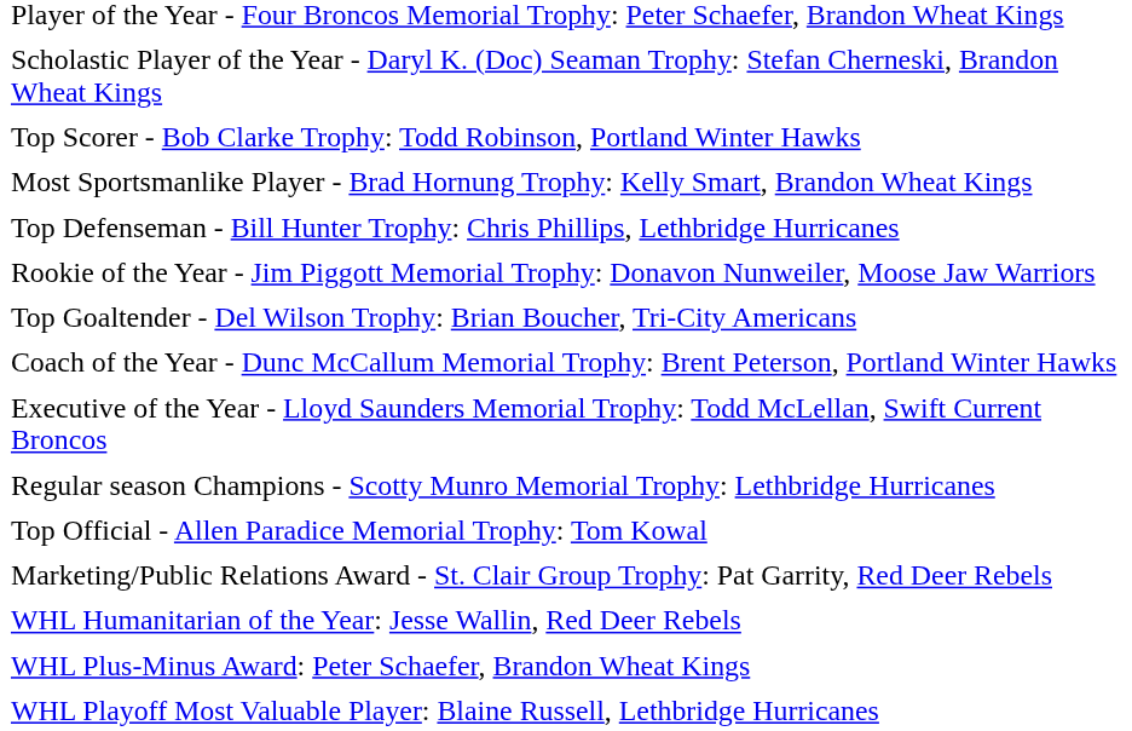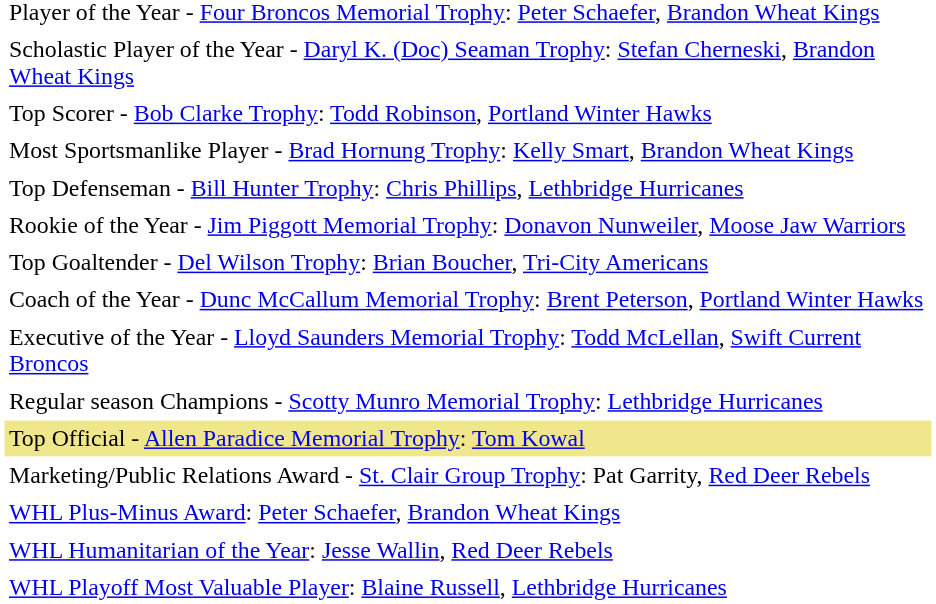row 11 | column 1: no background -> khaki background
row 13 | column 1: WHL Humanitarian of the Year: Jesse Wallin, Red Deer Rebels -> WHL Plus-Minus Award: Peter Schaefer, Brandon Wheat Kings
row 14 | column 1: WHL Plus-Minus Award: Peter Schaefer, Brandon Wheat Kings -> WHL Humanitarian of the Year: Jesse Wallin, Red Deer Rebels
